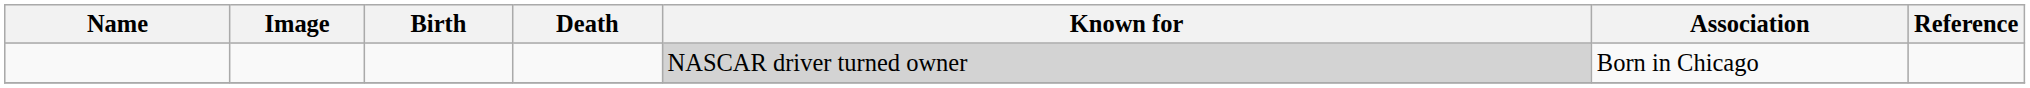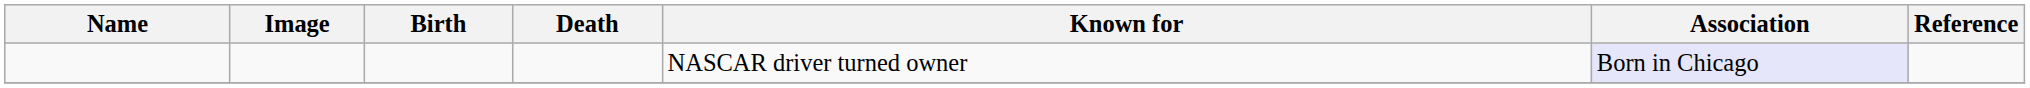row 2 | Known for: lightgrey background -> no background
row 2 | Association: no background -> lavender background
